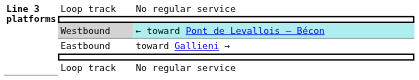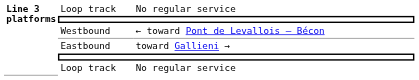Westbound | column 2: lightgrey background -> no background
Westbound | column 3: paleturquoise background -> no background
